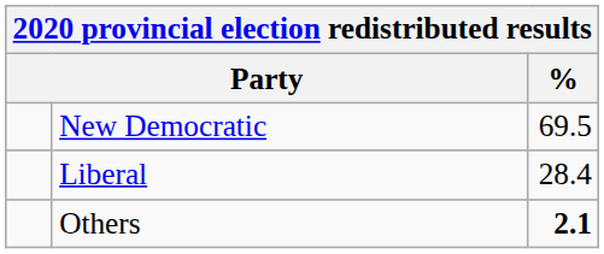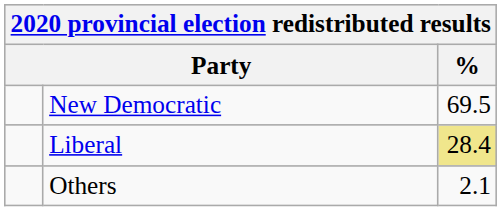Liberal | %: no background -> khaki background
Others | %: bold -> normal
